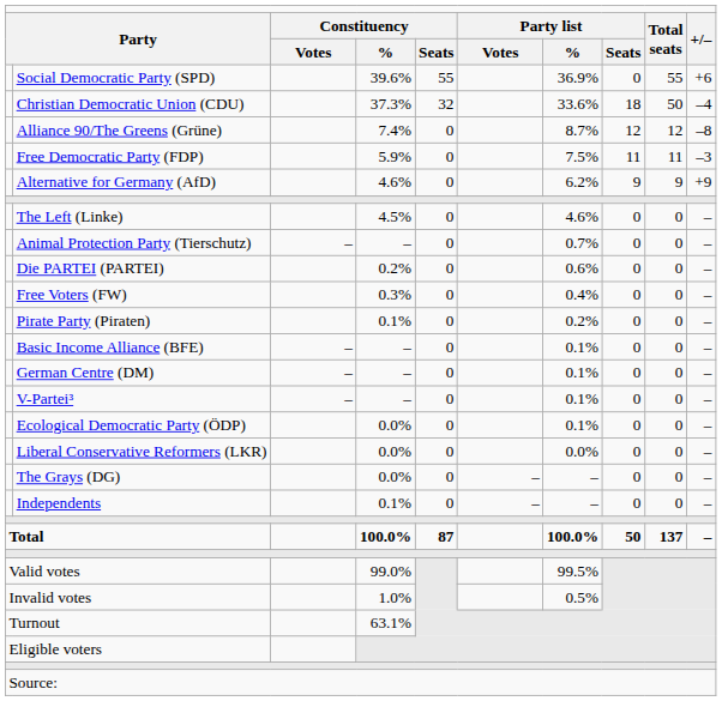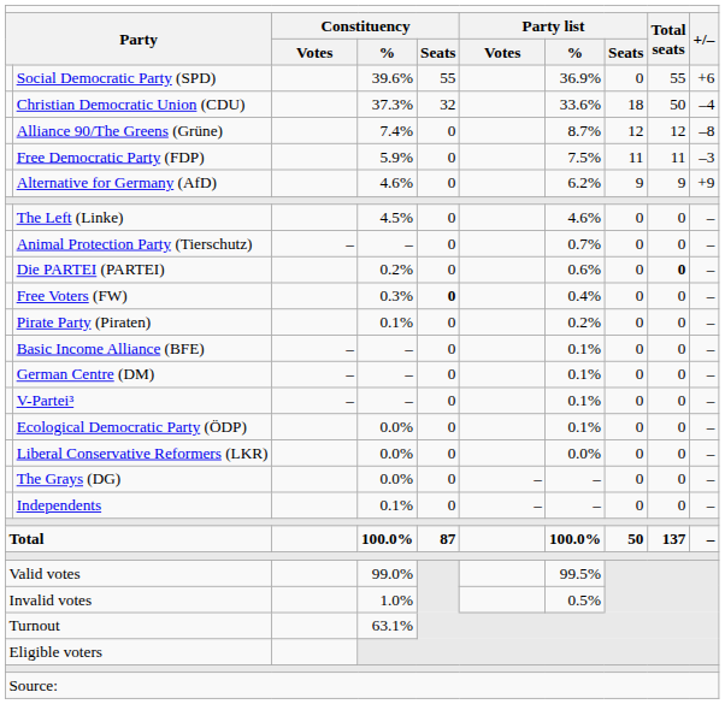Die PARTEI (PARTEI) | column 9: normal -> bold
Free Voters (FW) | column 5: normal -> bold
